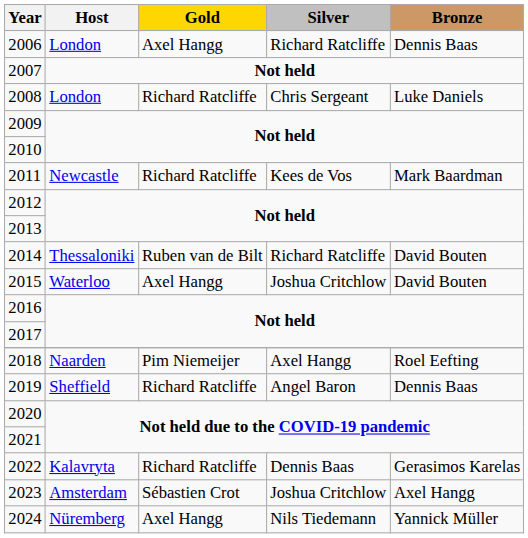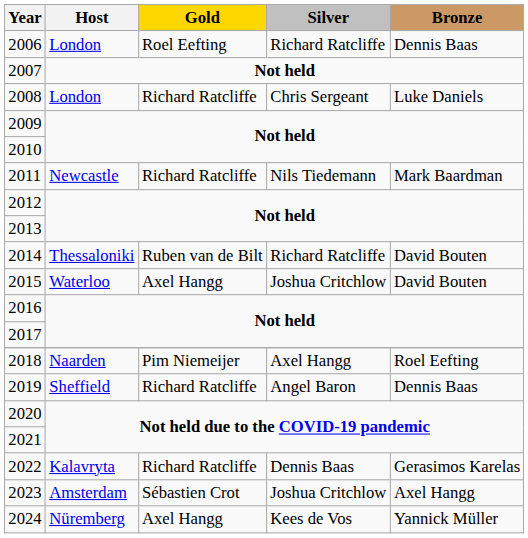2006 | Gold: Axel Hangg -> Roel Eefting
2011 | Silver: Kees de Vos -> Nils Tiedemann
2024 | Silver: Nils Tiedemann -> Kees de Vos
